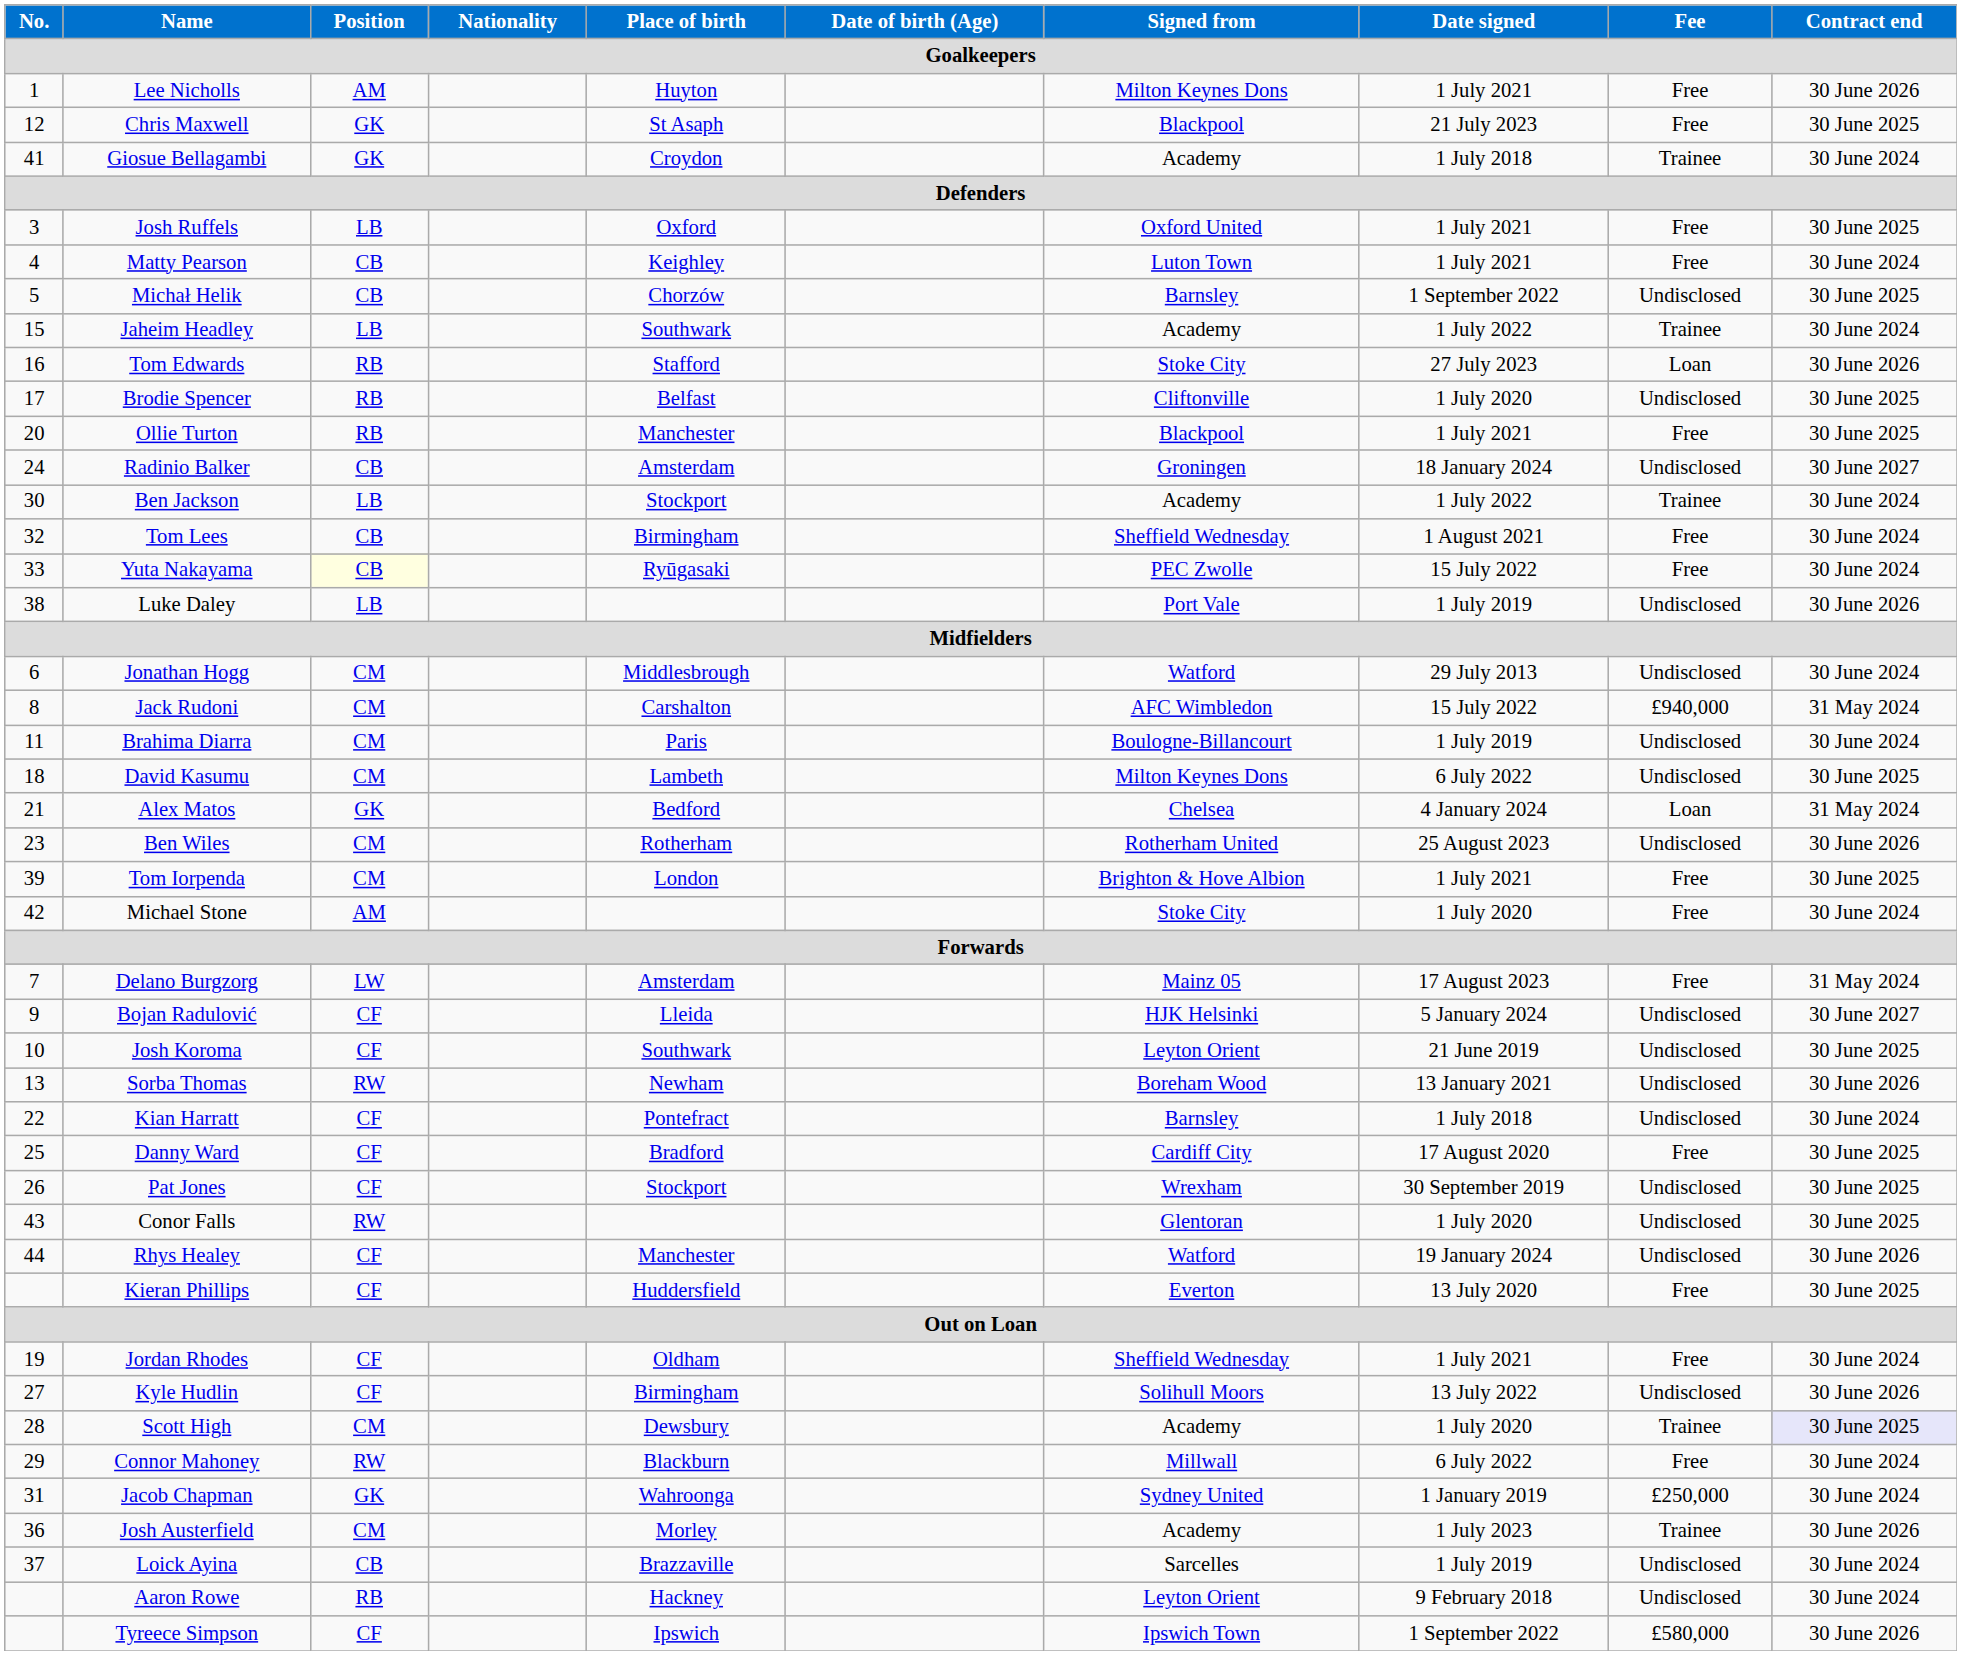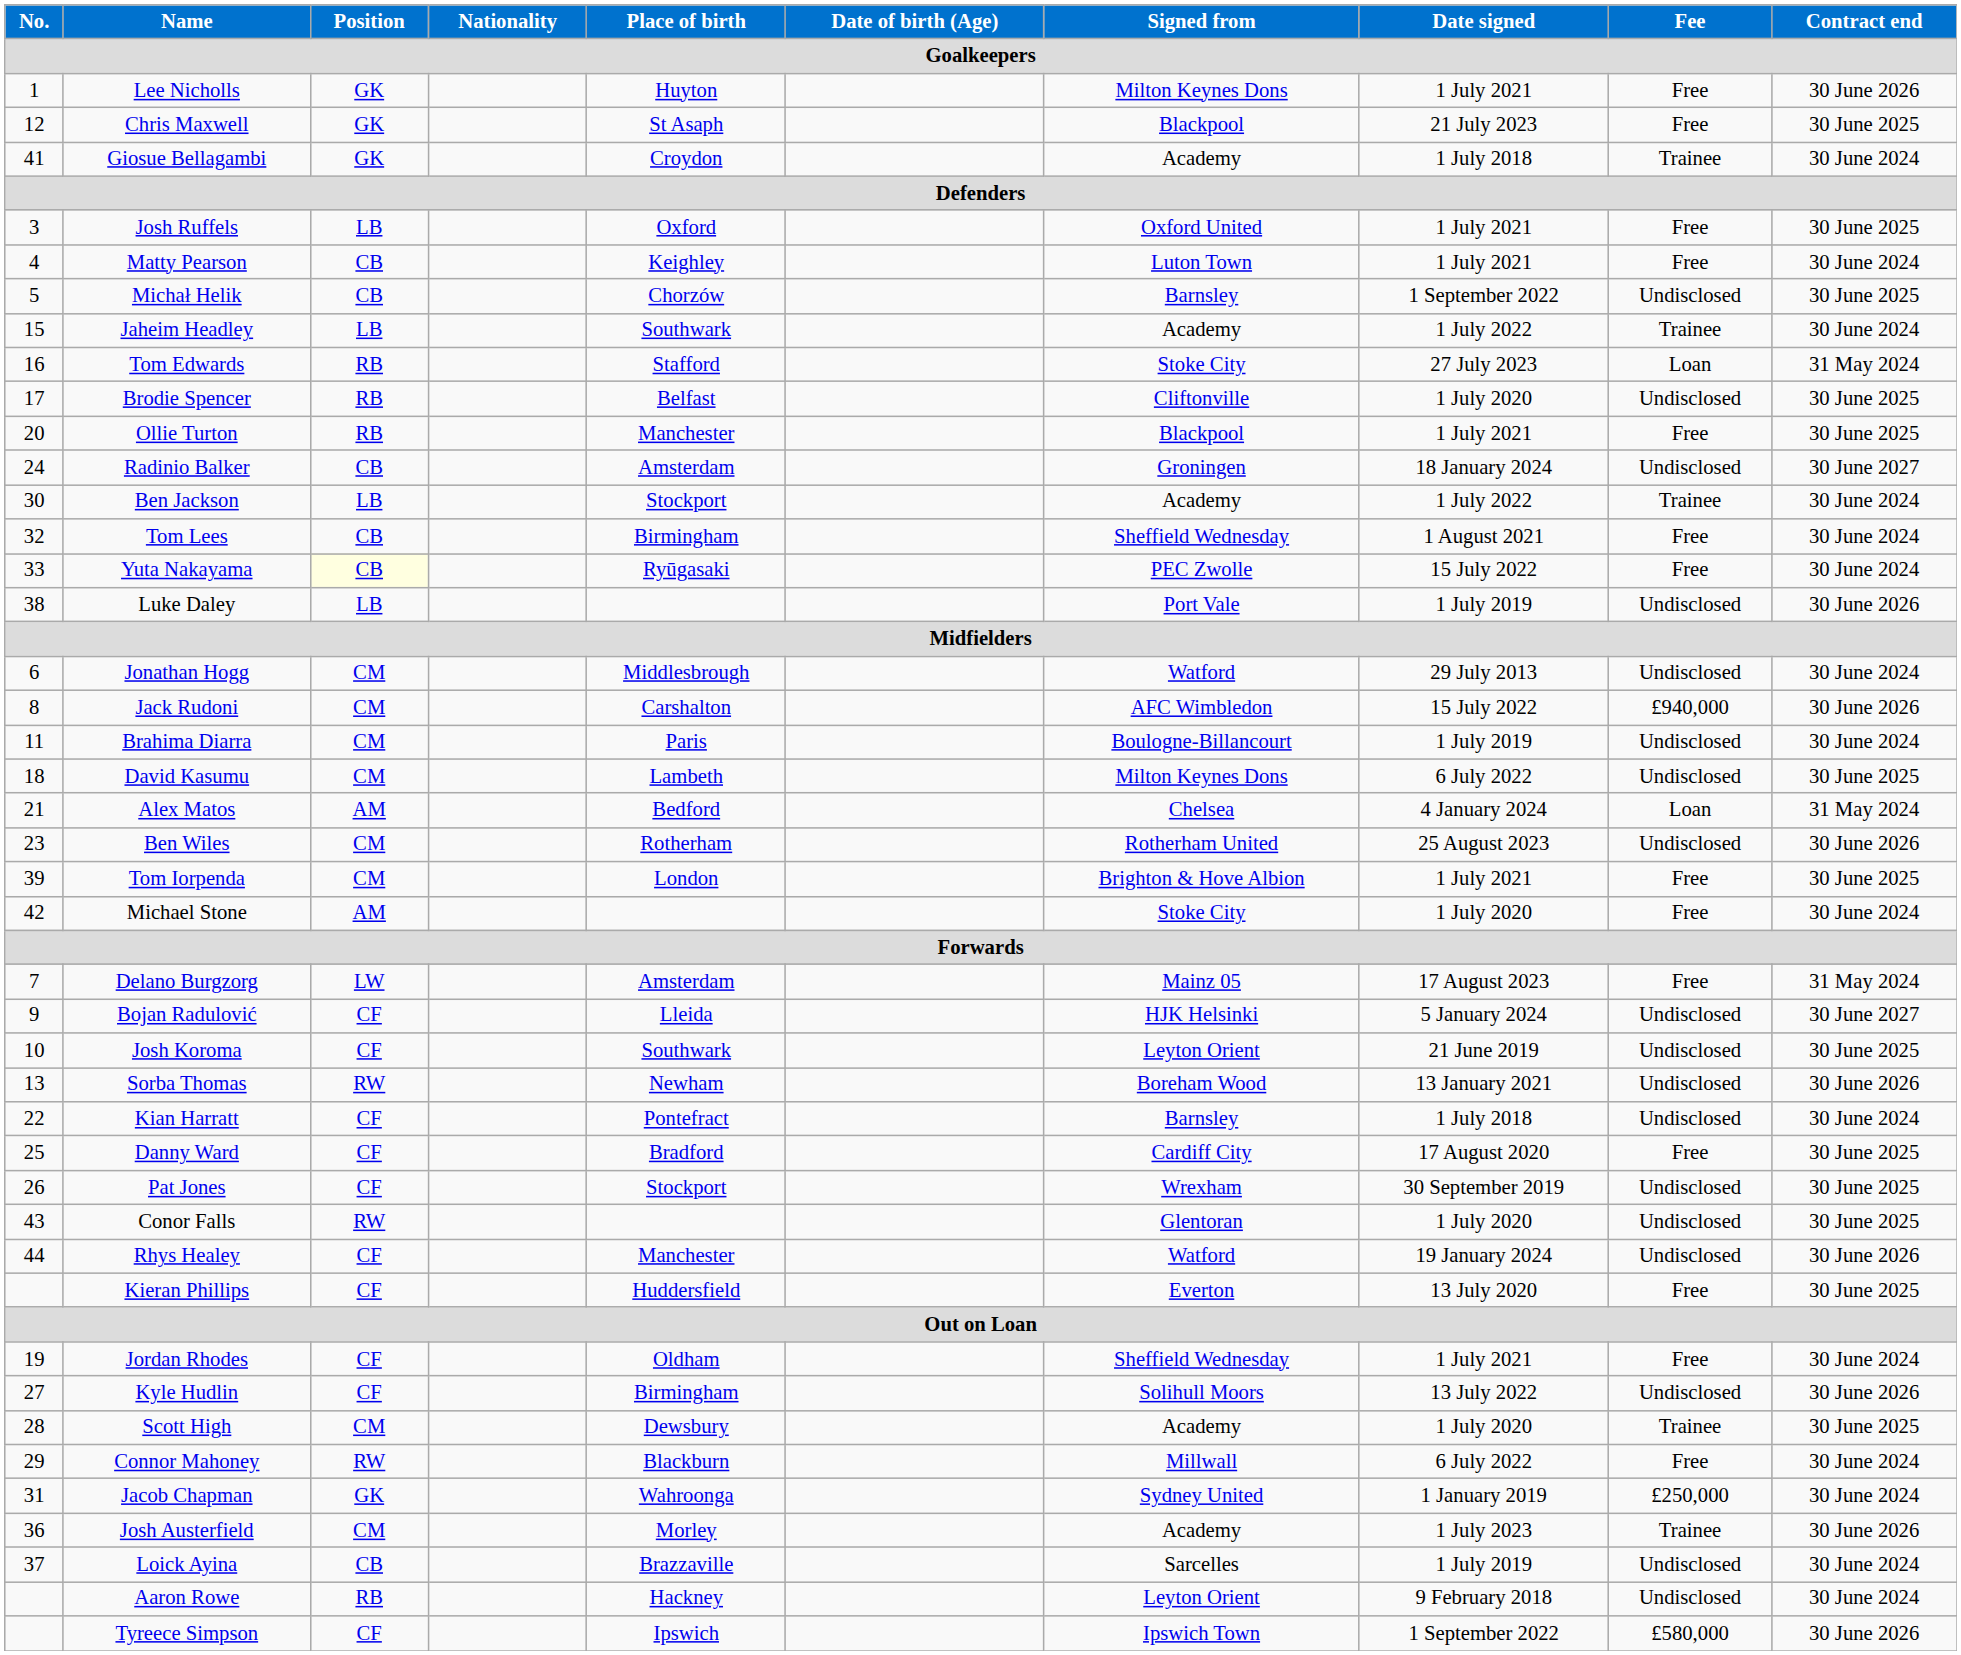Lee Nicholls | Position: AM -> GK
Tom Edwards | Contract end: 30 June 2026 -> 31 May 2024
Jack Rudoni | Contract end: 31 May 2024 -> 30 June 2026
Alex Matos | Position: GK -> AM
Scott High | Contract end: lavender background -> no background
